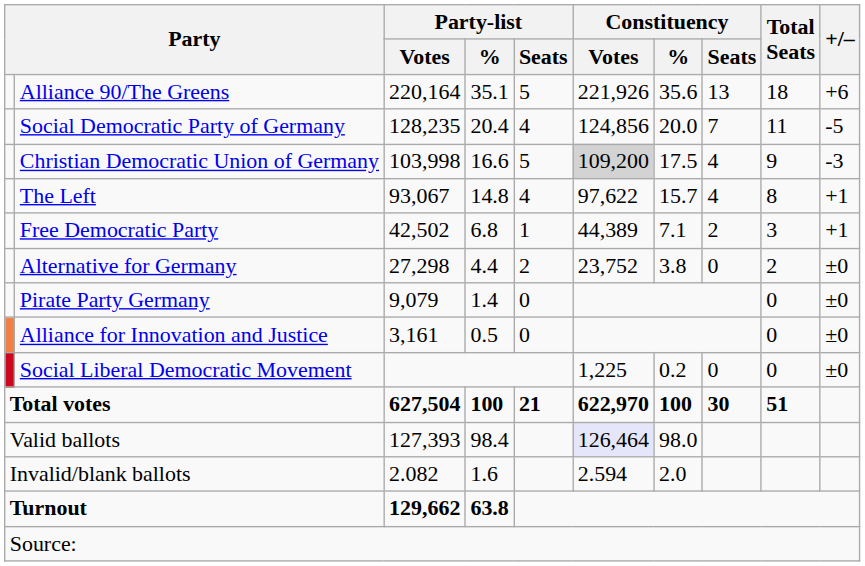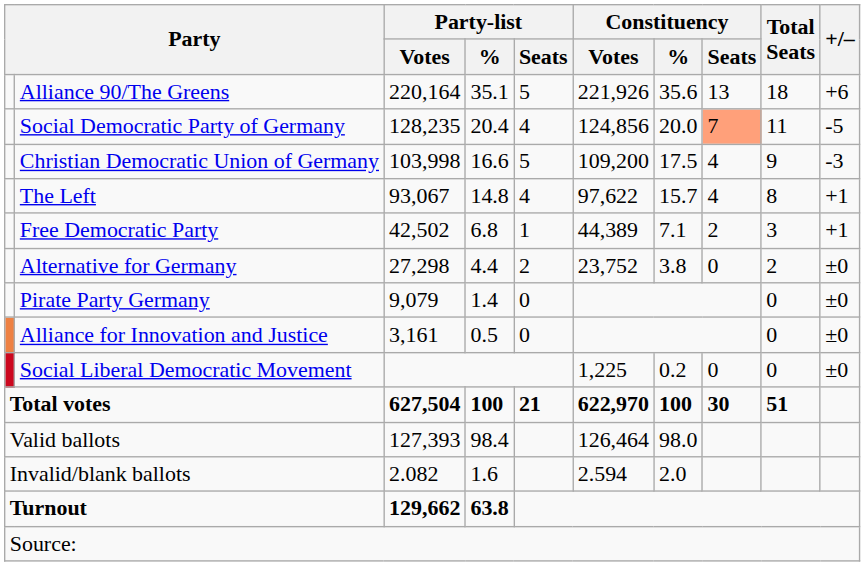Social Democratic Party of Germany | Constituency / Seats: no background -> lightsalmon background
Christian Democratic Union of Germany | Constituency / Votes: lightgrey background -> no background
Valid ballots | Constituency / Votes: lavender background -> no background
